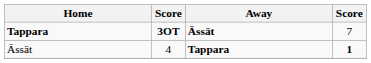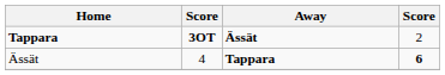row 2 | column 4: 7 -> 2
row 3 | column 4: 1 -> 6
